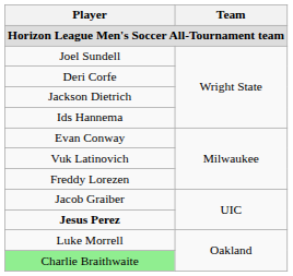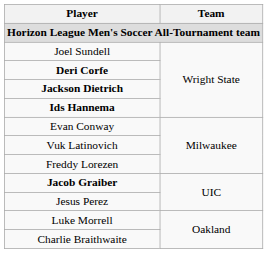Deri Corfe | Player: normal -> bold
Jackson Dietrich | Player: normal -> bold
Ids Hannema | Player: normal -> bold
Jacob Graiber | Player: normal -> bold
Jesus Perez | Player: bold -> normal
Charlie Braithwaite | Player: lightgreen background -> no background
